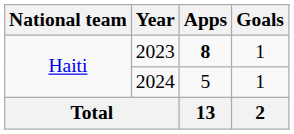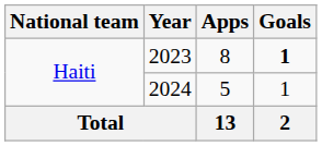2023 | Apps: bold -> normal
2023 | Goals: normal -> bold
